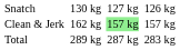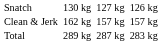Clean & Jerk | column 3: lightgreen background -> no background
